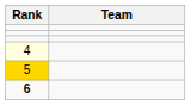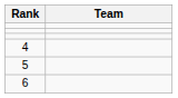row 5 | Rank: lightyellow background -> no background
row 6 | Rank: gold background -> no background
row 7 | Rank: bold -> normal
